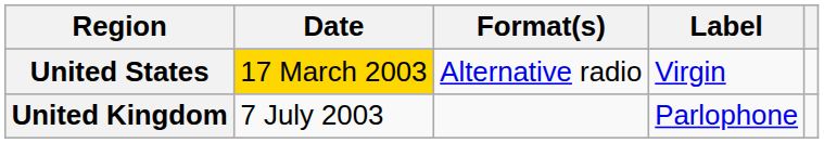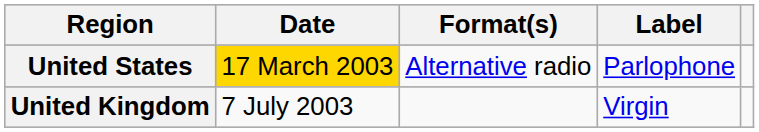United States | Label: Virgin -> Parlophone
United Kingdom | Label: Parlophone -> Virgin
